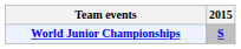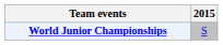World Junior Championships | 2015: bold -> normal
